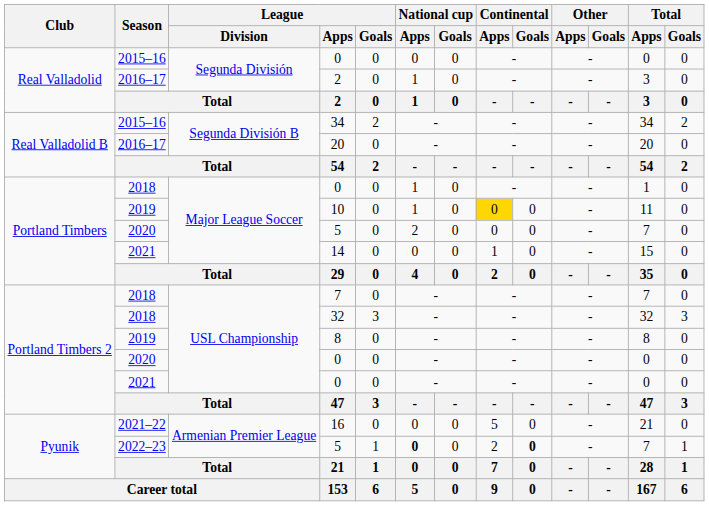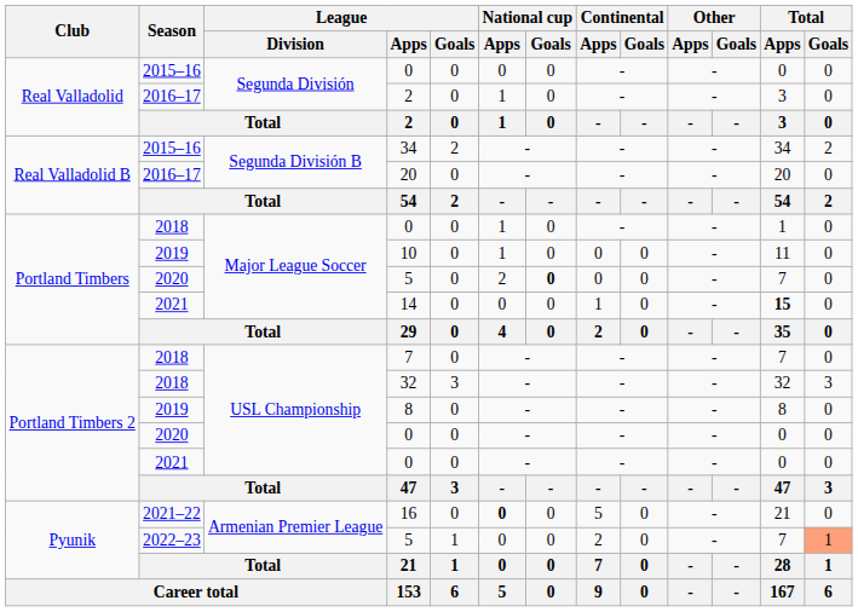10 | Continental / Apps: gold background -> no background
2020 / 5 | National cup / Goals: normal -> bold
14 | Total / Apps: normal -> bold
16 | National cup / Apps: normal -> bold
2022–23 / 5 | National cup / Apps: bold -> normal
2022–23 / 5 | Continental / Goals: bold -> normal
2022–23 / 5 | Total / Goals: no background -> lightsalmon background
